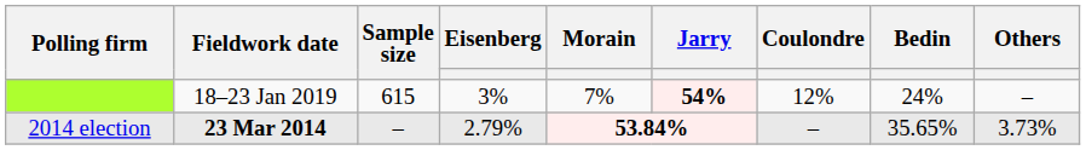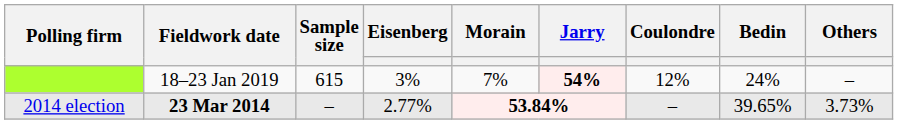2014 election | Eisenberg: 2.79% -> 2.77%
2014 election | Bedin: 35.65% -> 39.65%
